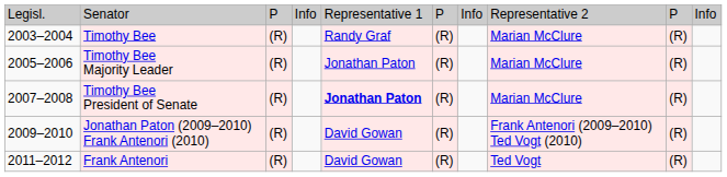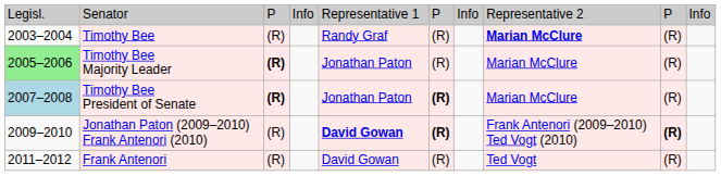Timothy Bee | column 8: normal -> bold
Timothy Bee Majority Leader | column 1: no background -> lightgreen background
Timothy Bee Majority Leader | column 3: normal -> bold
Timothy Bee President of Senate | column 1: no background -> lightblue background
Timothy Bee President of Senate | column 3: normal -> bold
Timothy Bee President of Senate | column 5: bold -> normal
Timothy Bee President of Senate | column 6: normal -> bold
Jonathan Paton (2009–2010) Frank Antenori (2010) | column 5: normal -> bold
Jonathan Paton (2009–2010) Frank Antenori (2010) | column 6: normal -> bold
Jonathan Paton (2009–2010) Frank Antenori (2010) | column 9: normal -> bold
